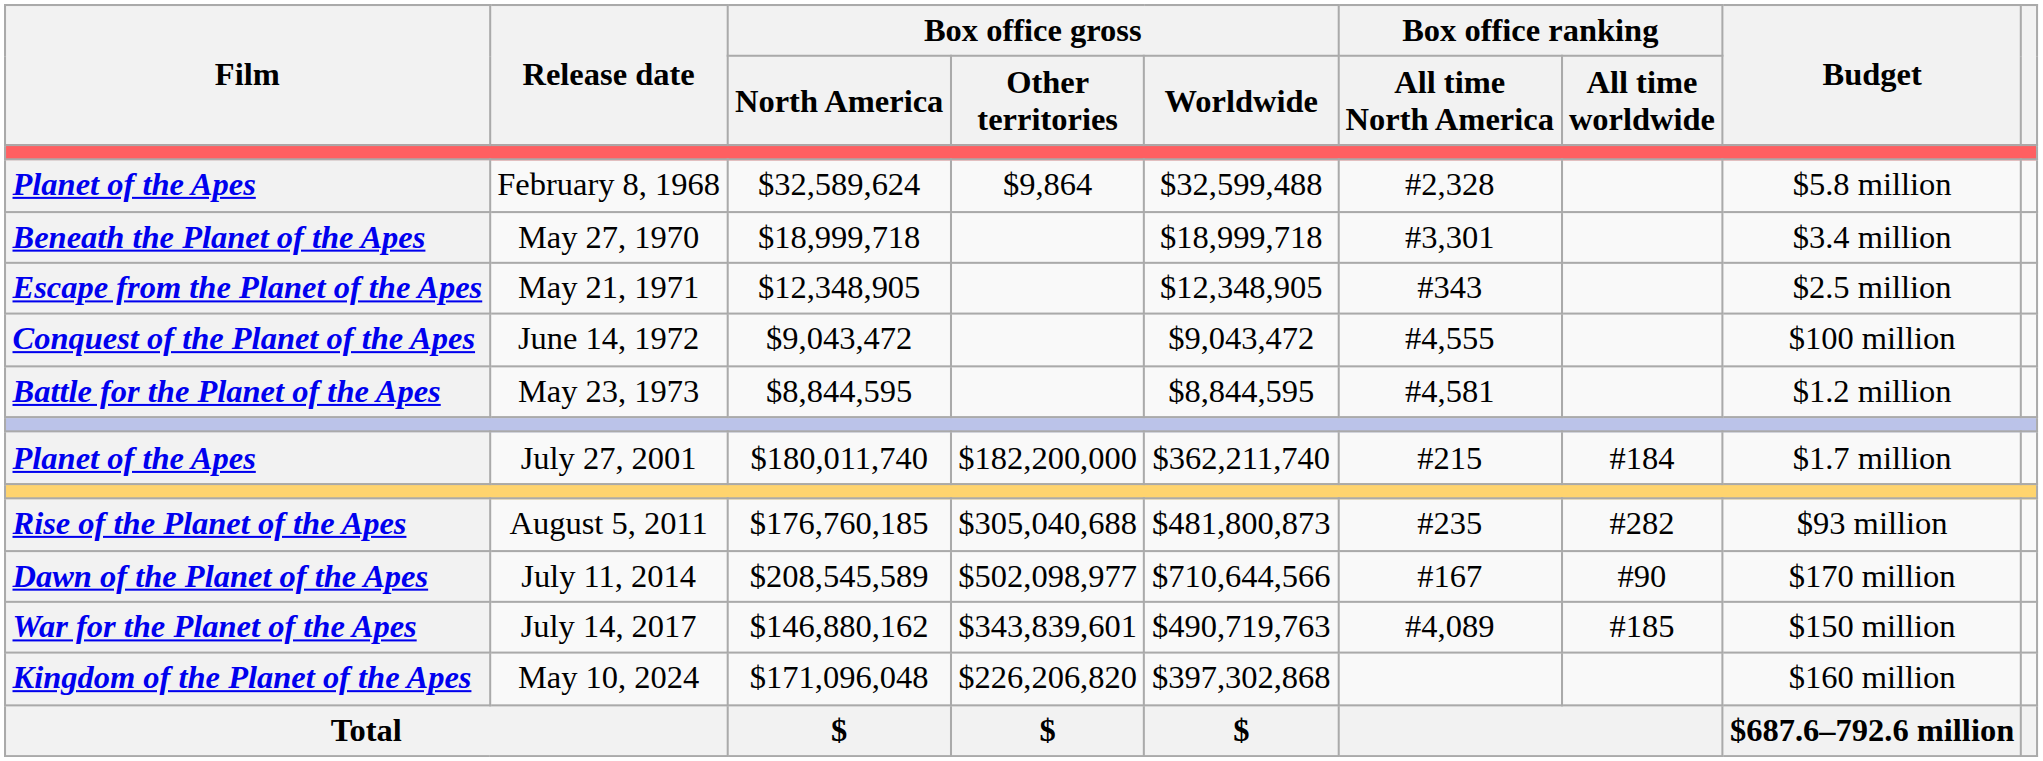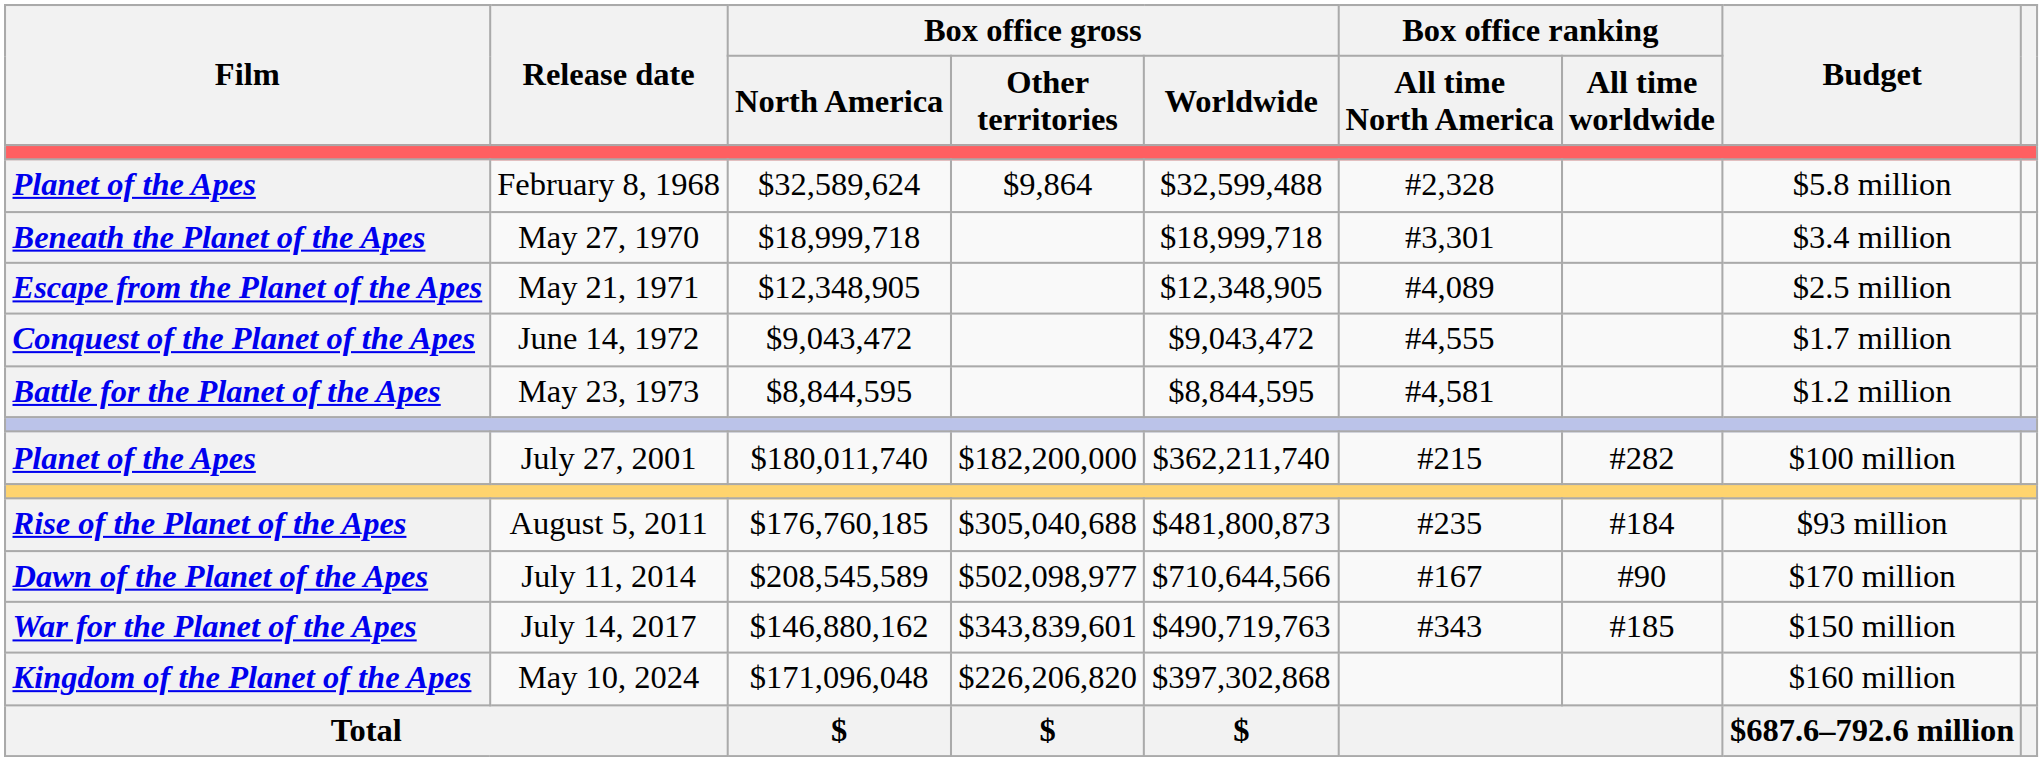May 21, 1971 | Box office ranking / All time North America: #343 -> #4,089
June 14, 1972 | Budget: $100 million -> $1.7 million
July 27, 2001 | Box office ranking / All time worldwide: #184 -> #282
July 27, 2001 | Budget: $1.7 million -> $100 million
August 5, 2011 | Box office ranking / All time worldwide: #282 -> #184
July 14, 2017 | Box office ranking / All time North America: #4,089 -> #343
